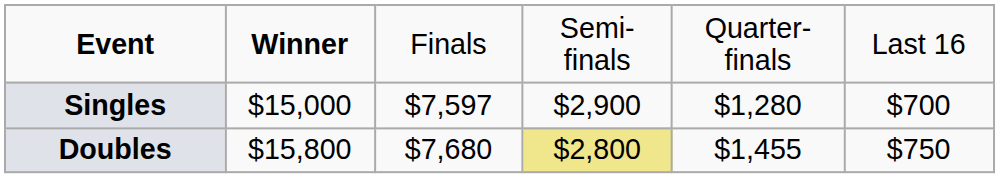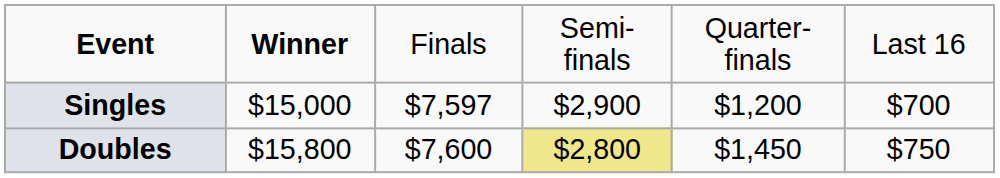Singles | column 5: $1,280 -> $1,200
Doubles | column 3: $7,680 -> $7,600
Doubles | column 5: $1,455 -> $1,450
